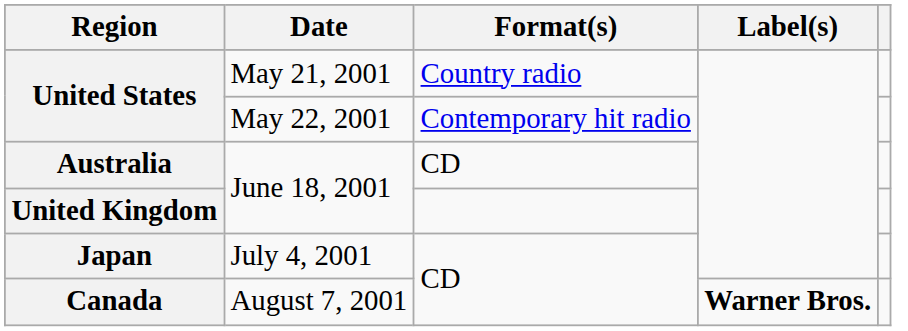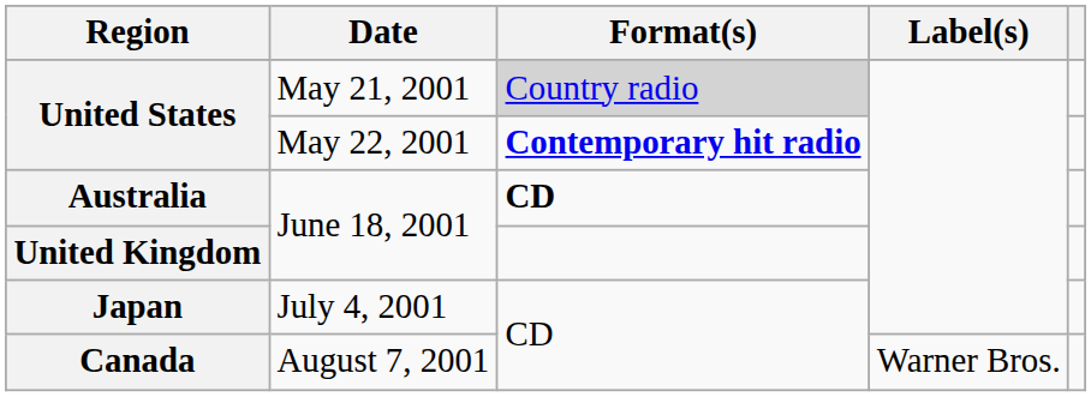United States / May 21, 2001 | Format(s): no background -> lightgrey background
United States / May 22, 2001 | Format(s): normal -> bold
Australia | Format(s): normal -> bold
Canada | Label(s): bold -> normal
